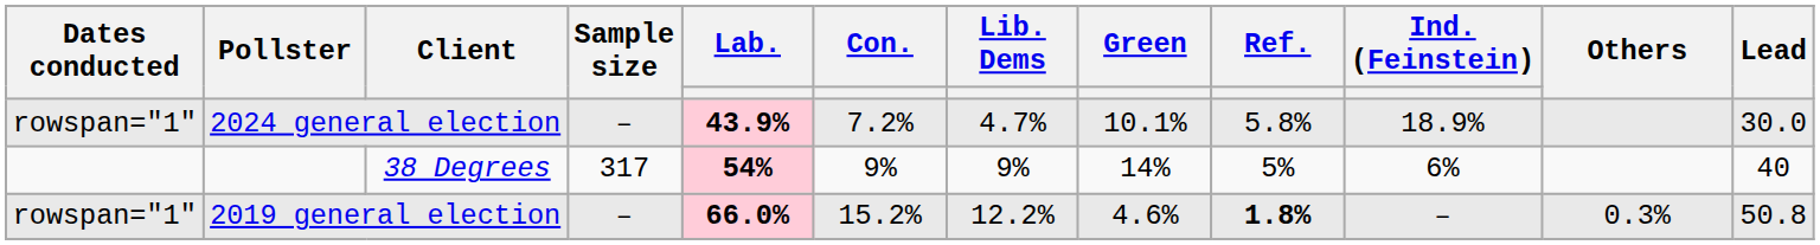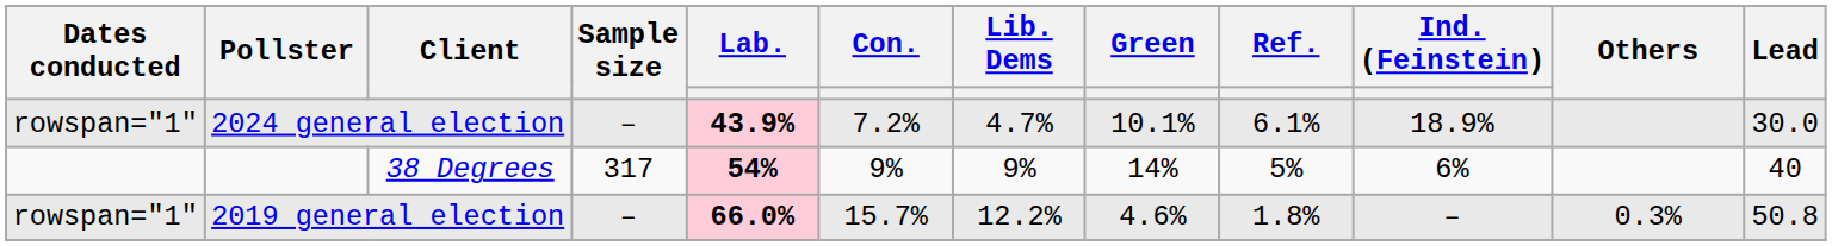2024 general election | Ref.: 5.8% -> 6.1%
2019 general election | Con.: 15.2% -> 15.7%
2019 general election | Ref.: bold -> normal
